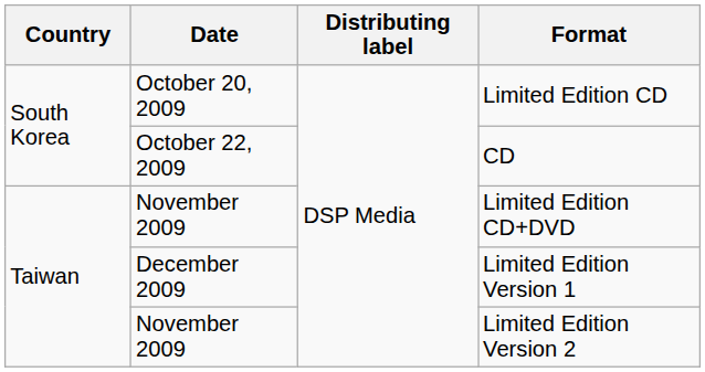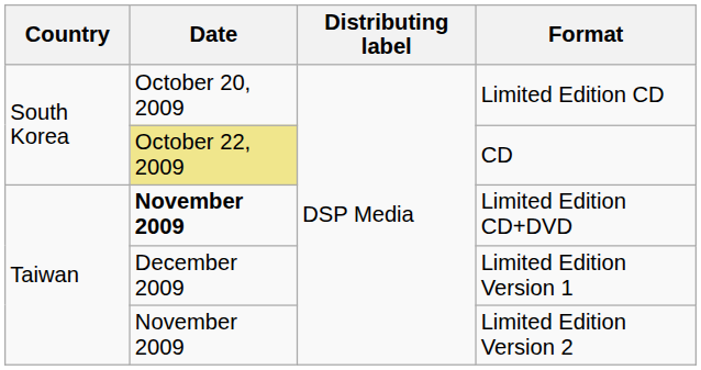CD | Date: no background -> khaki background
Limited Edition CD+DVD | Date: normal -> bold
